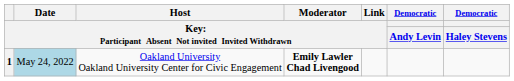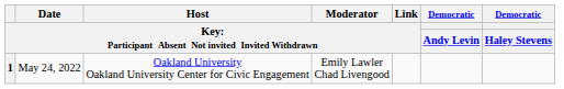1 | column 2: lightblue background -> no background
1 | column 4: bold -> normal
